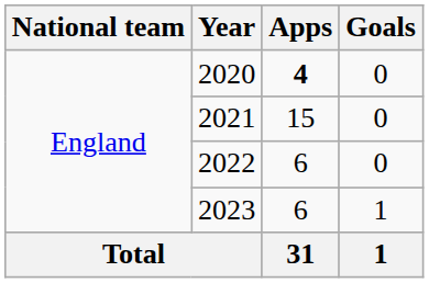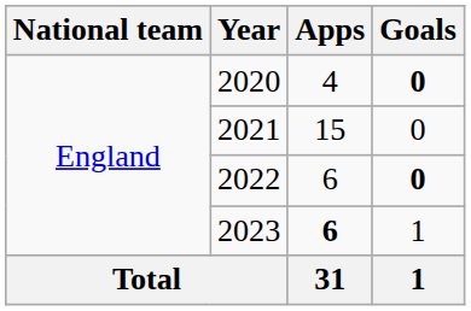2020 | Apps: bold -> normal
2020 | Goals: normal -> bold
2022 | Goals: normal -> bold
2023 | Apps: normal -> bold
